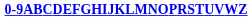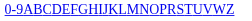row 1 | column 1: bold -> normal
